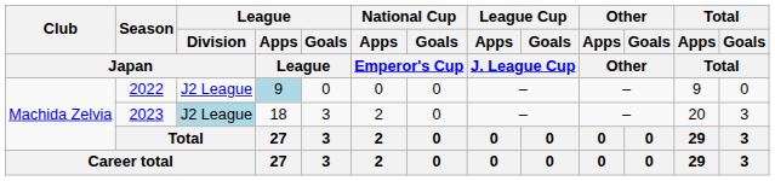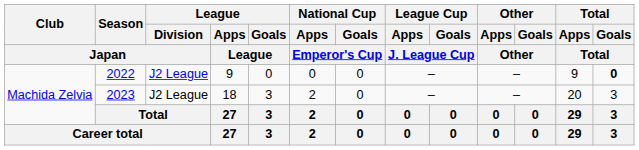2022 | League / Apps / League: lightblue background -> no background
2022 | Total / Goals / Total: normal -> bold
2023 | League / Division / Japan: lightblue background -> no background
